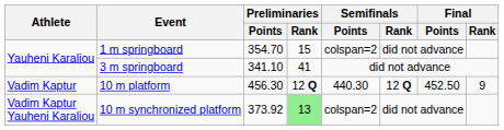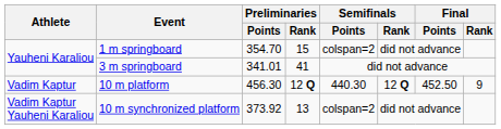3 m springboard | Preliminaries / Points: 341.10 -> 341.01
10 m synchronized platform | Preliminaries / Rank: lightgreen background -> no background
